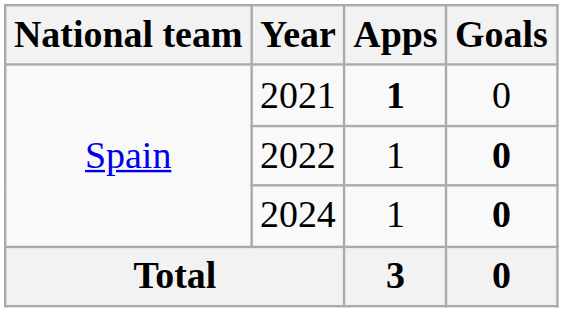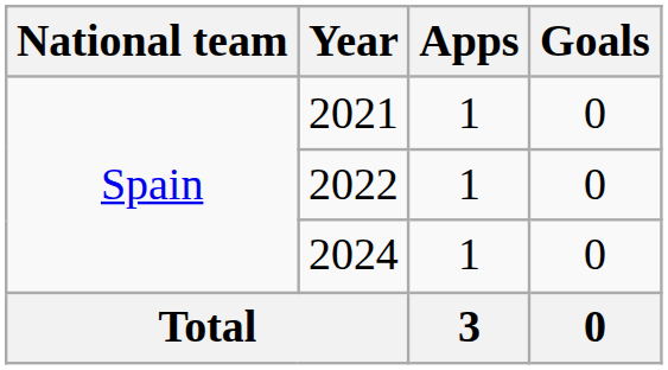2021 | Apps: bold -> normal
2022 | Goals: bold -> normal
2024 | Goals: bold -> normal
